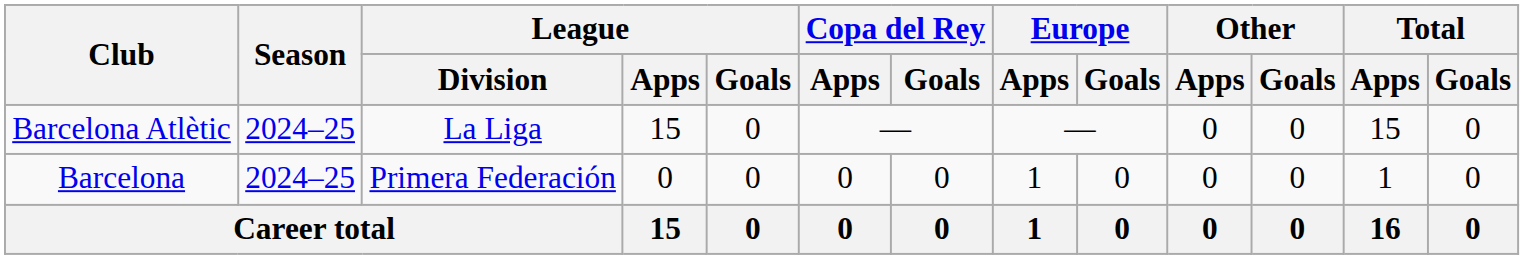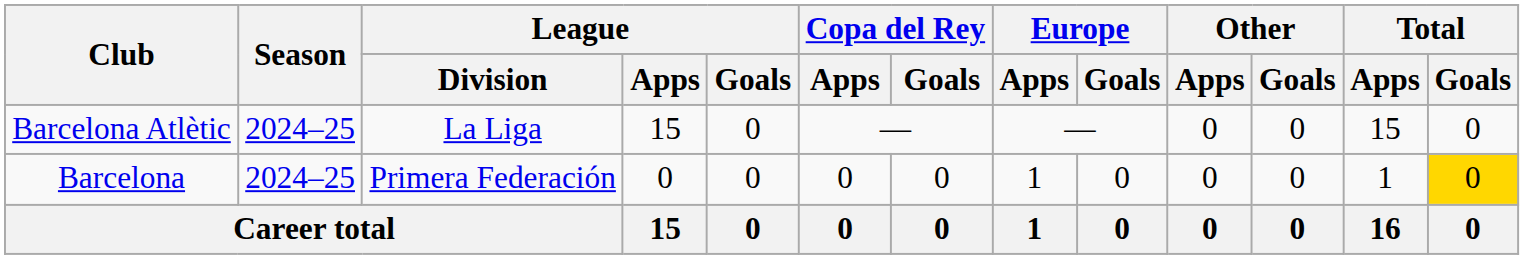Barcelona | Total / Goals: no background -> gold background
